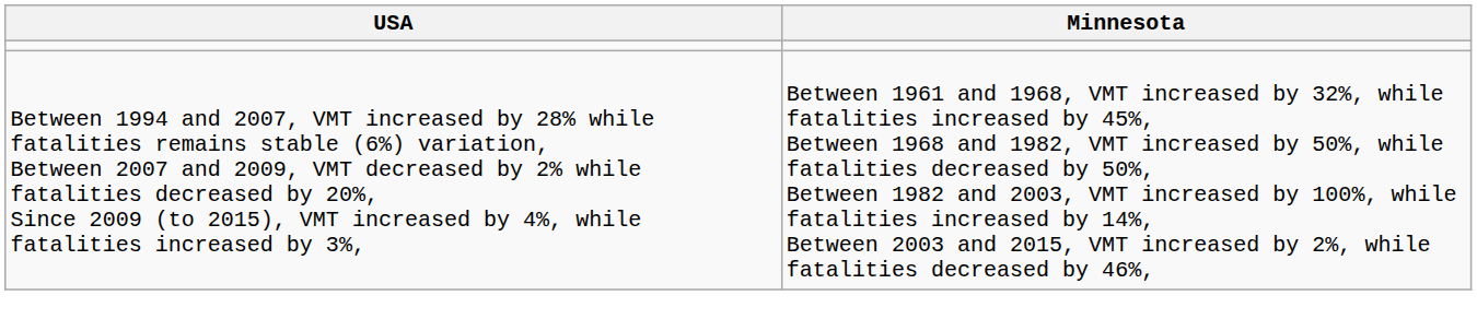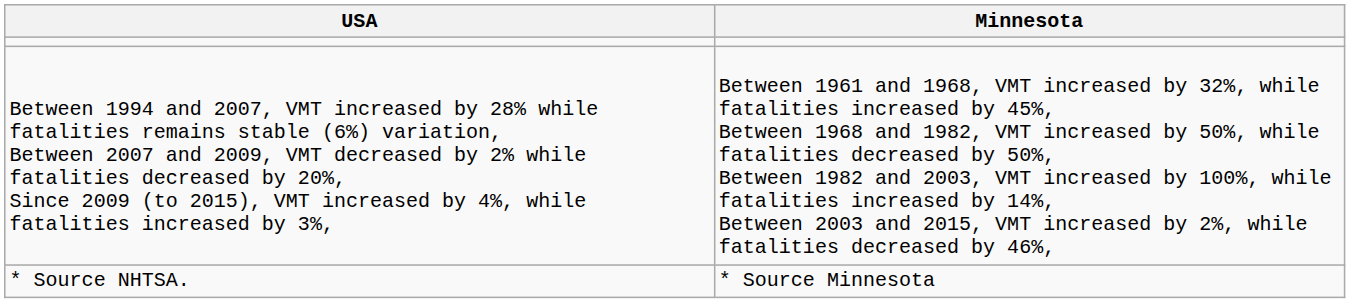+ row: * Source NHTSA. | * Source Minnesota
